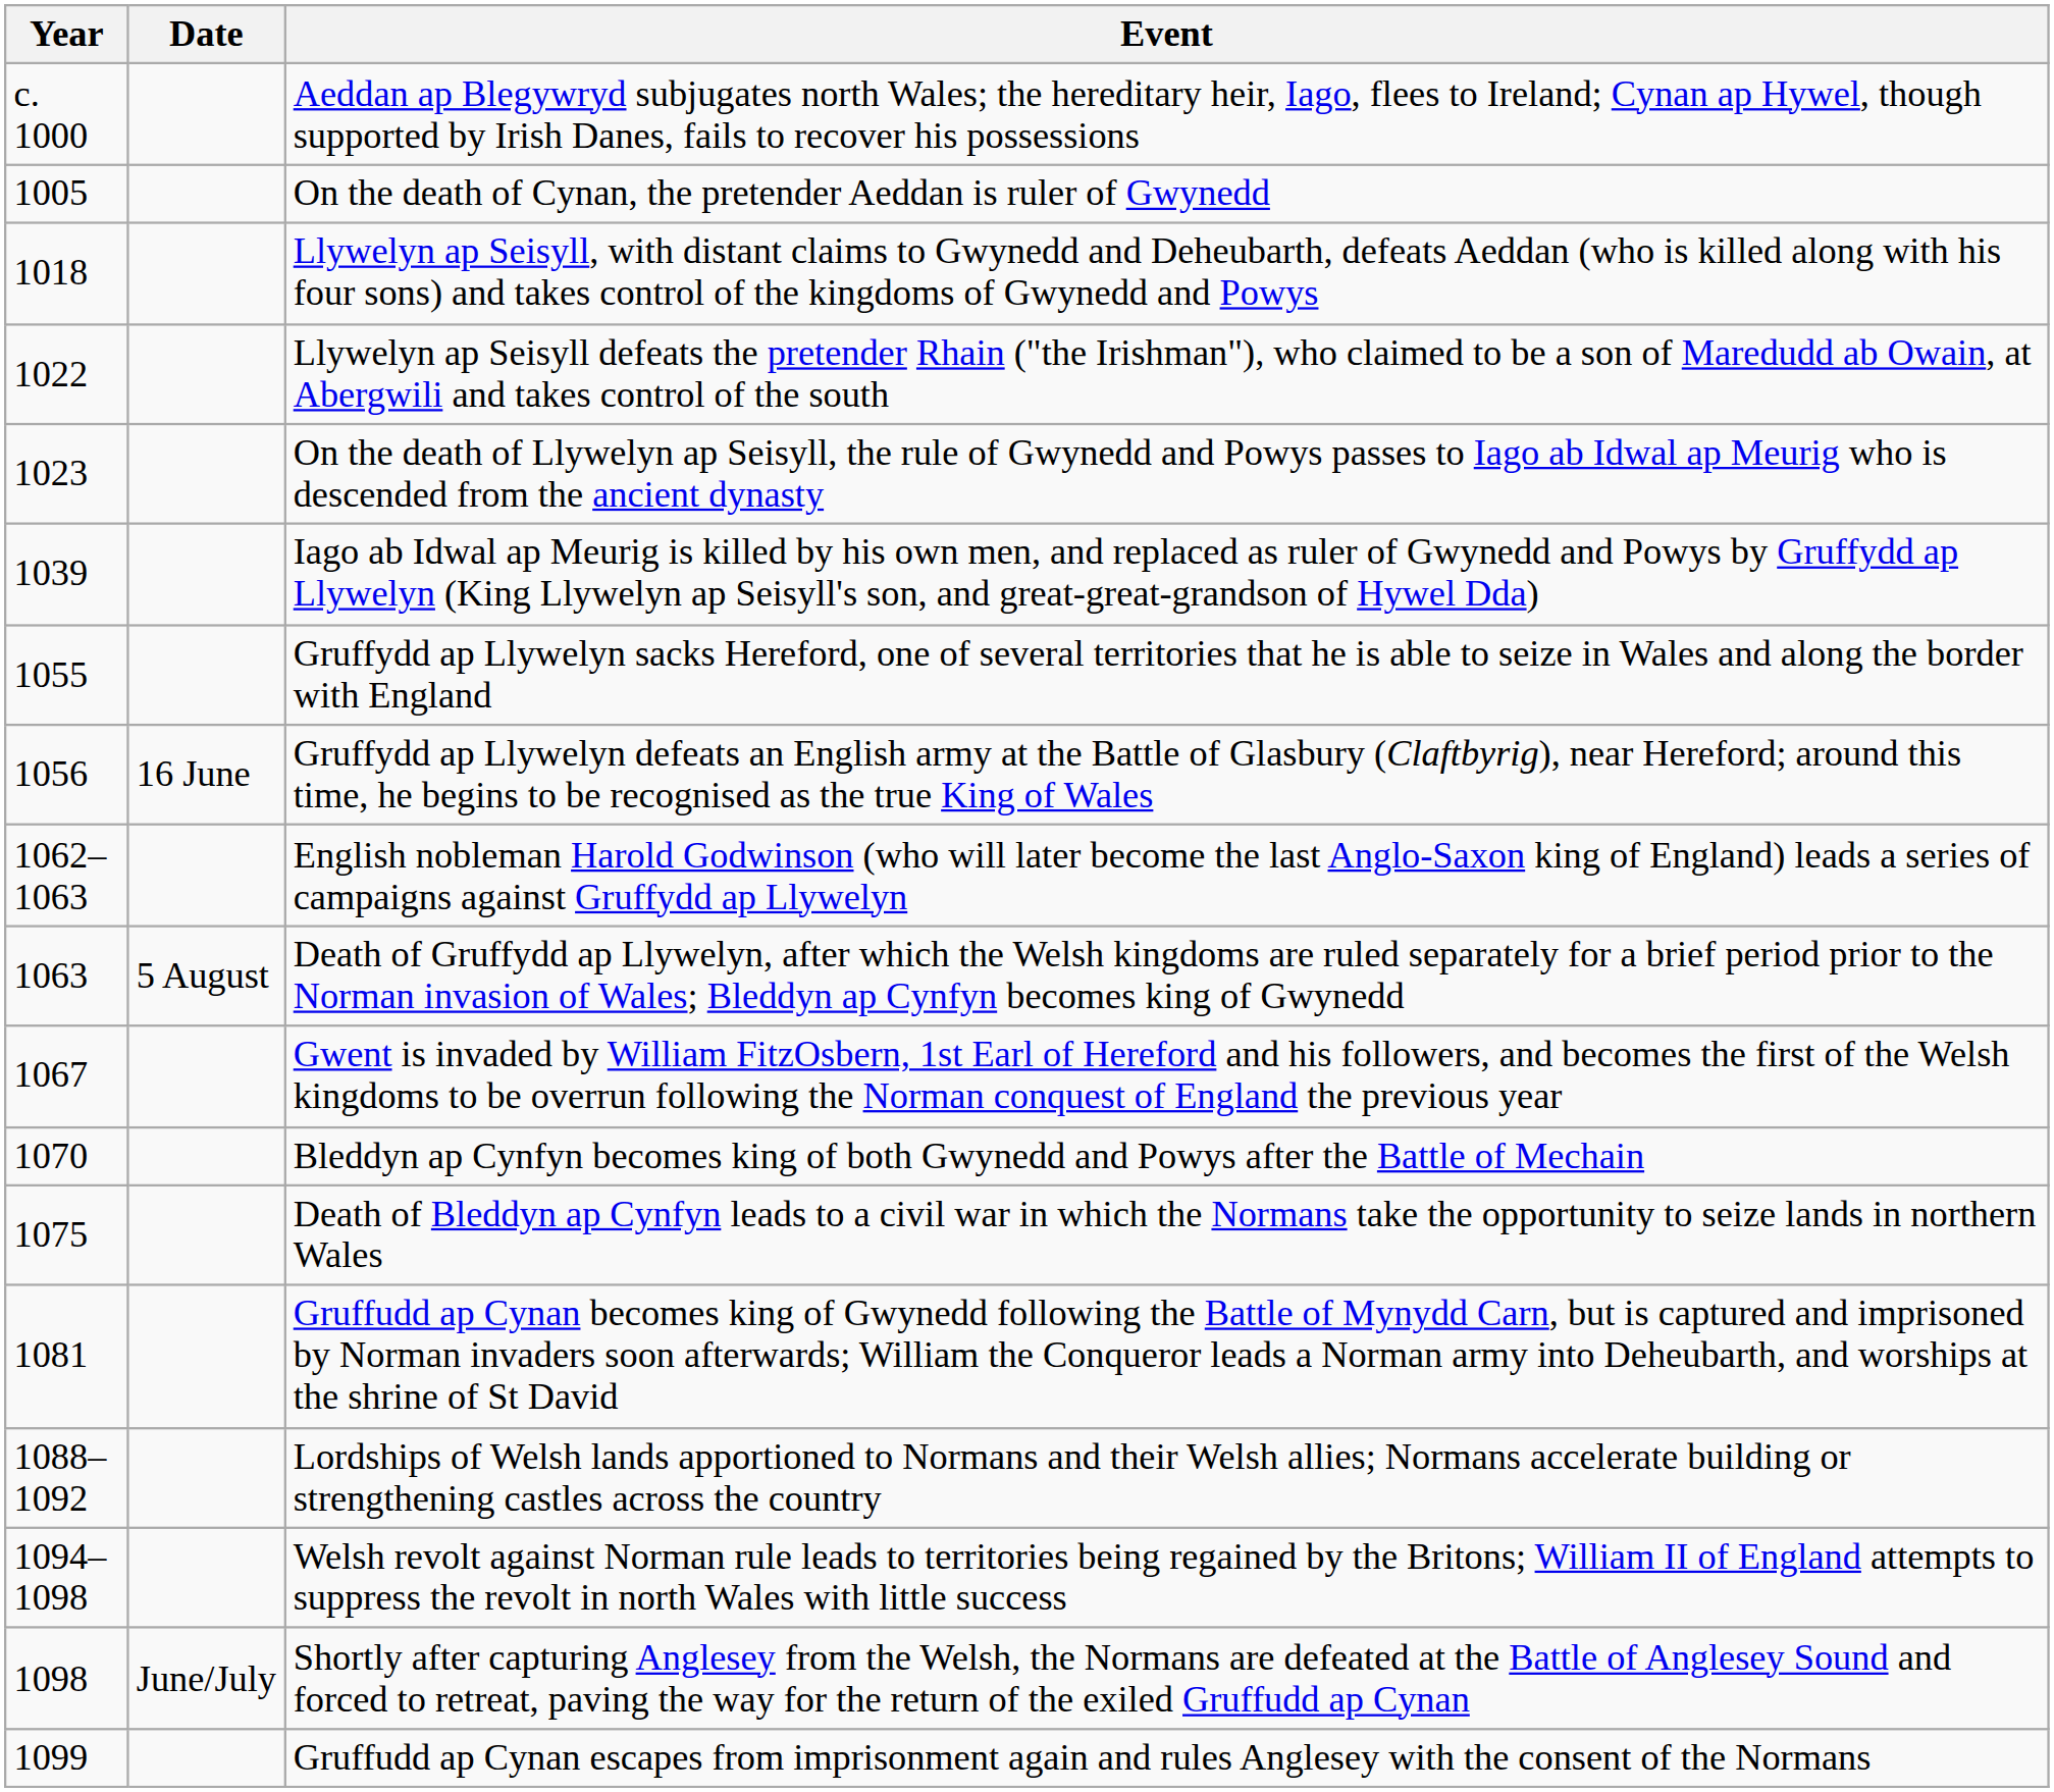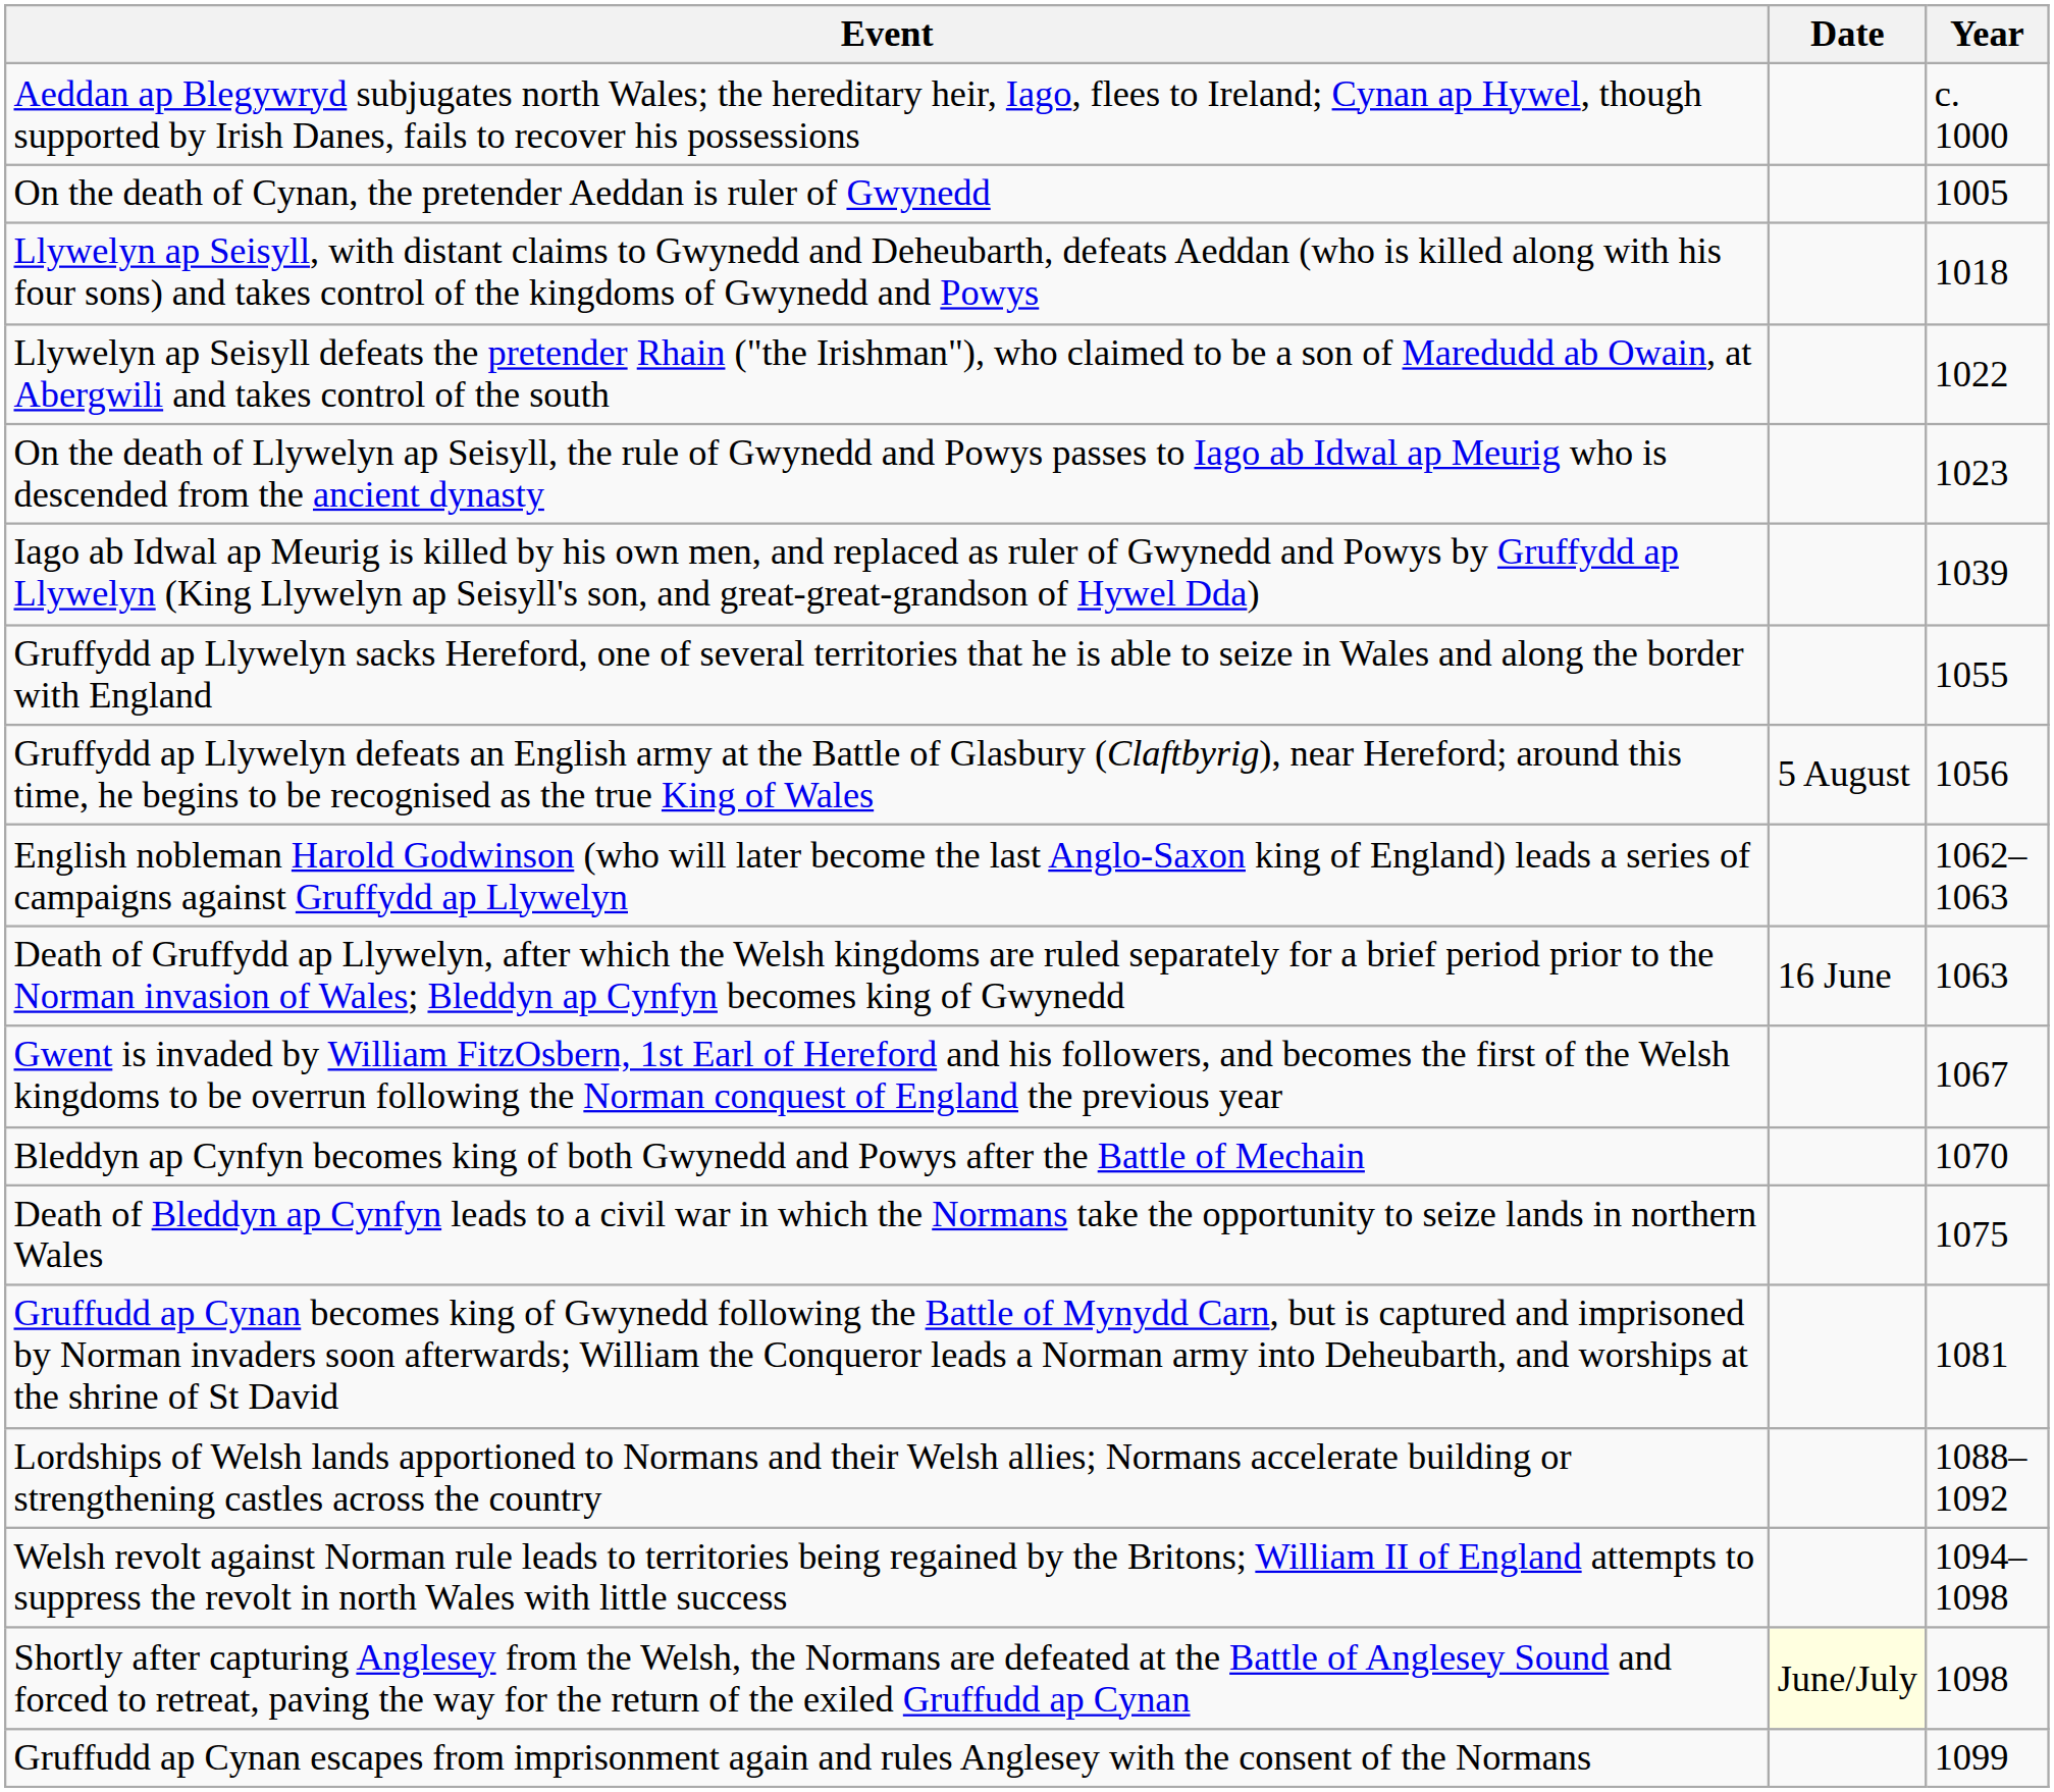columns swapped: Year <-> Event
row 9 | Date: 16 June -> 5 August
row 11 | Date: 5 August -> 16 June
row 18 | Date: no background -> lightyellow background
